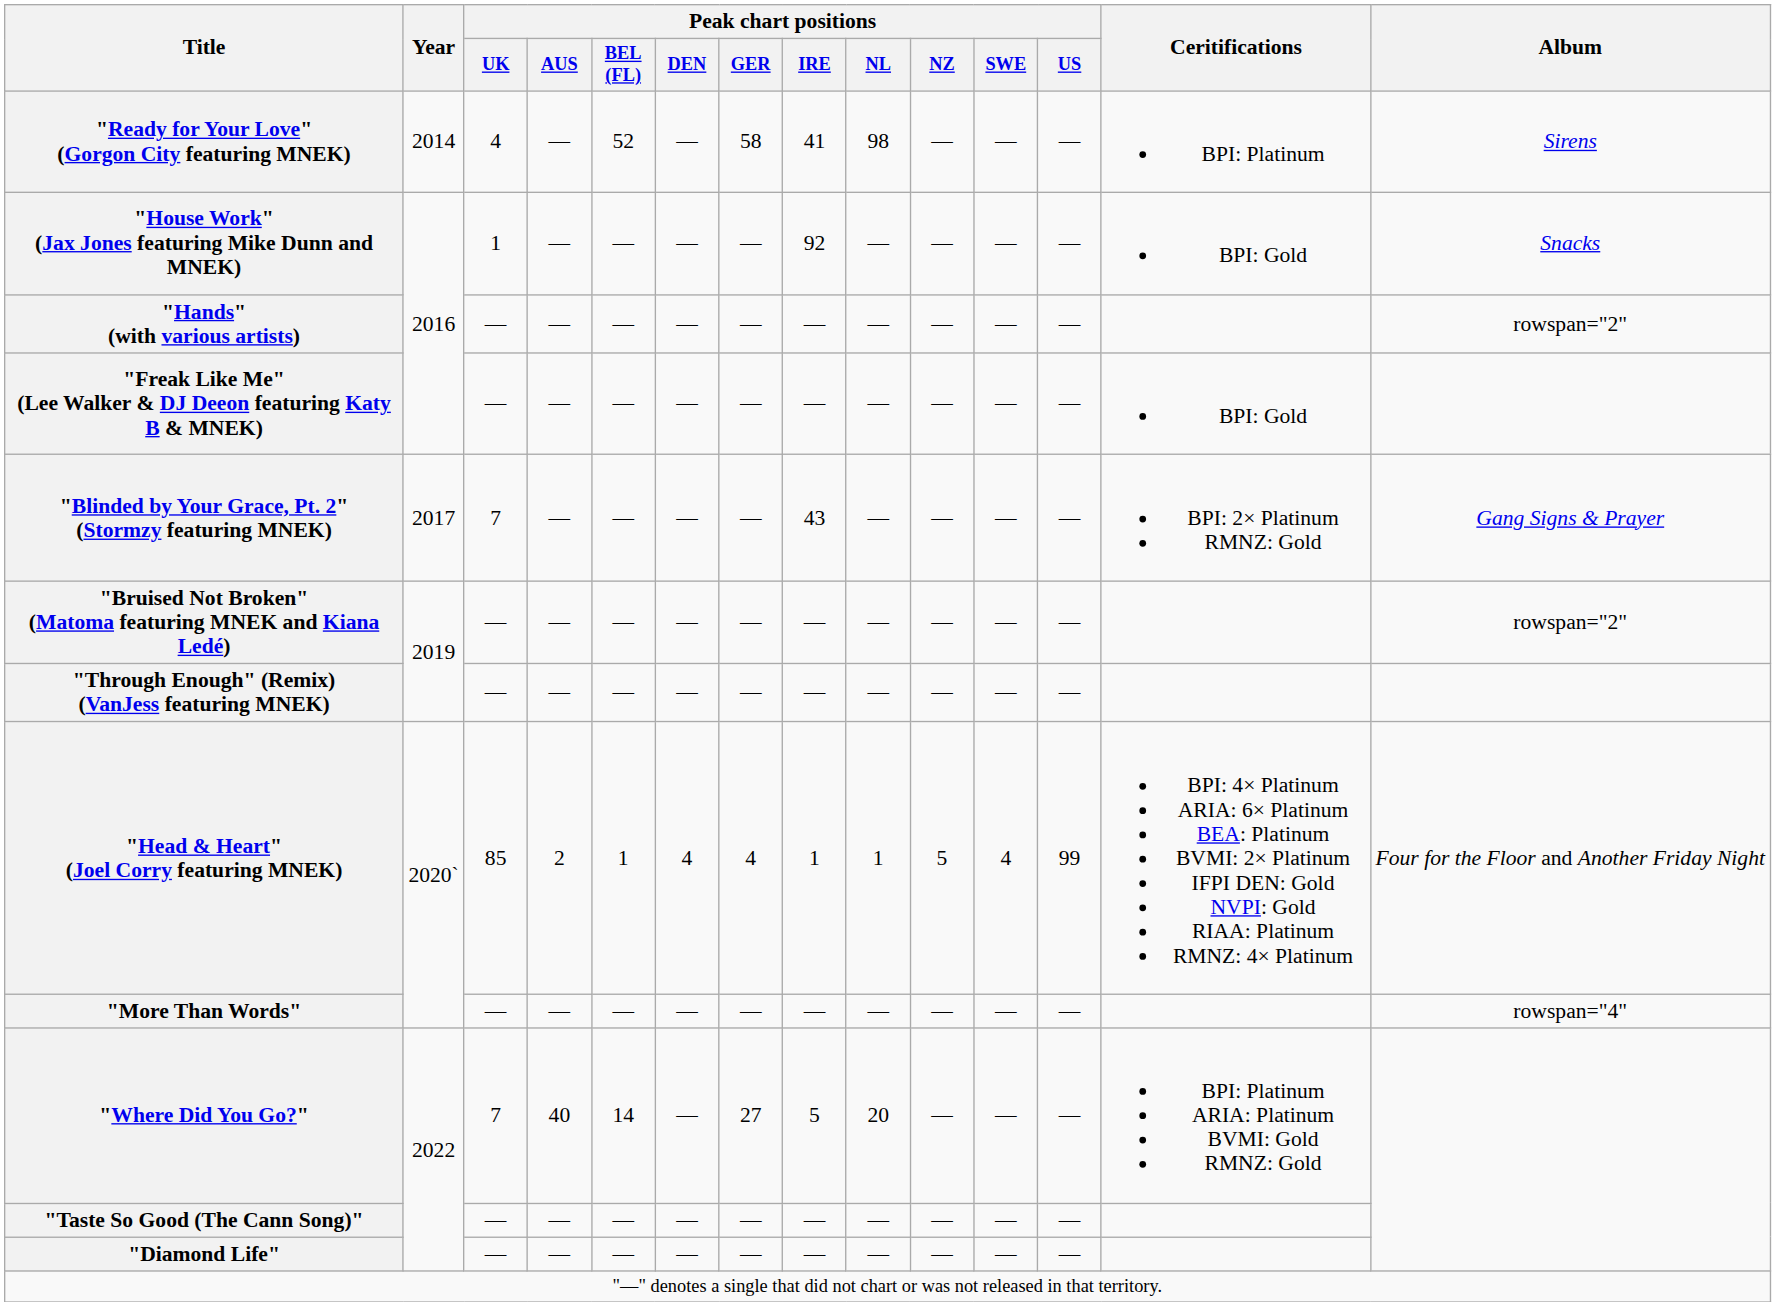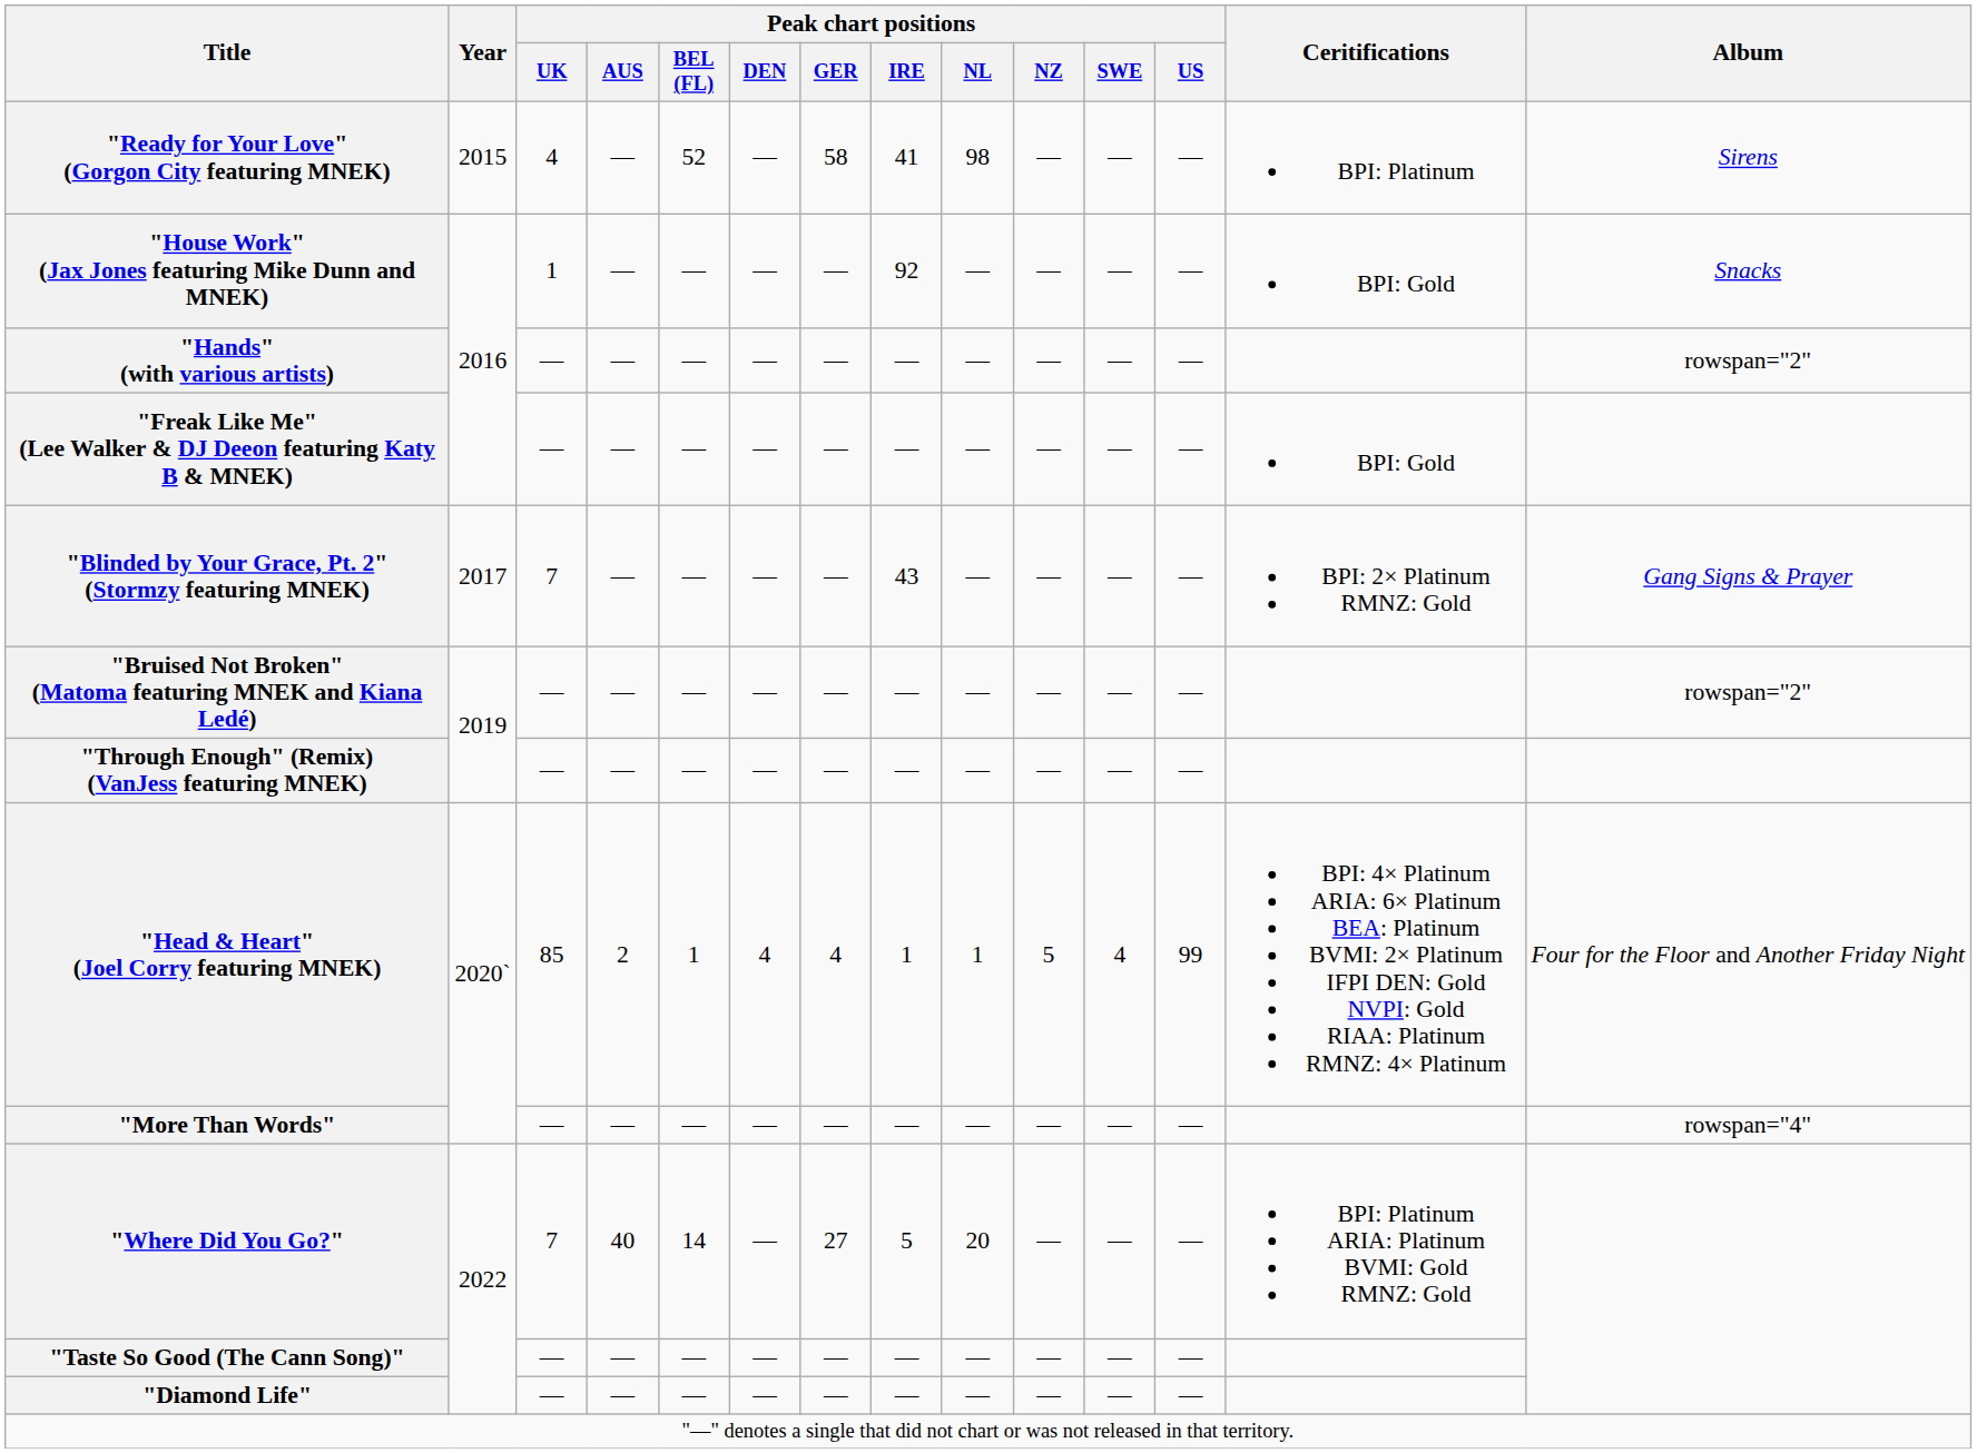"Ready for Your Love" (Gorgon City featuring MNEK) | Year: 2014 -> 2015
